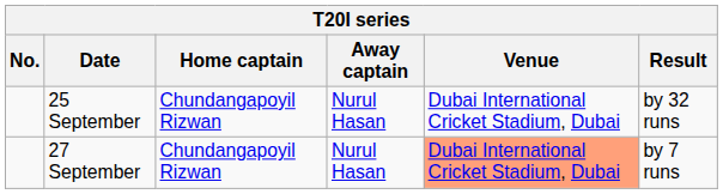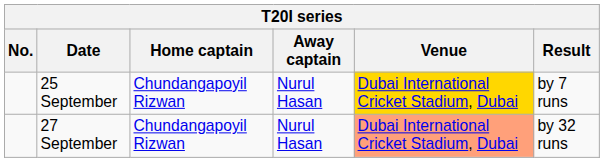25 September | Venue: no background -> gold background
25 September | Result: by 32 runs -> by 7 runs
27 September | Result: by 7 runs -> by 32 runs
